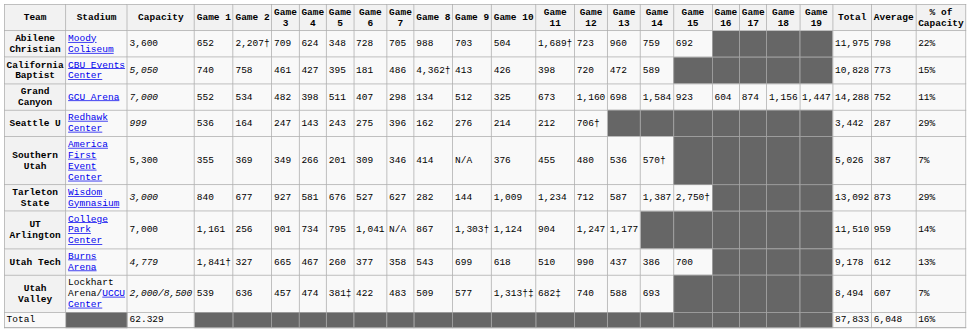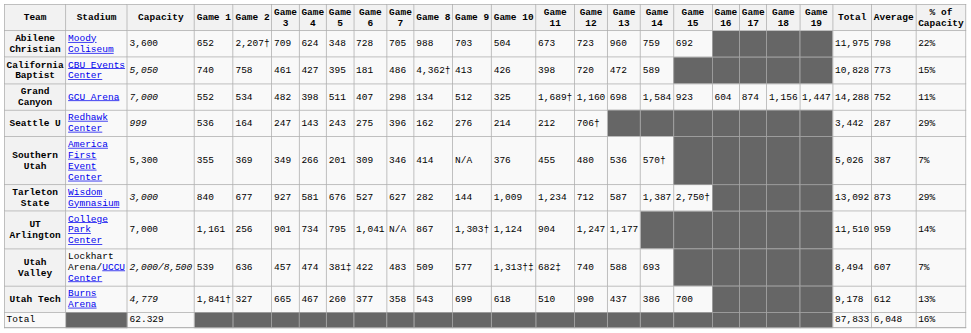Abilene Christian | Game 11: 1,689† -> 673
Grand Canyon | Game 11: 673 -> 1,689†
rows swapped: Utah Tech <-> Utah Valley
